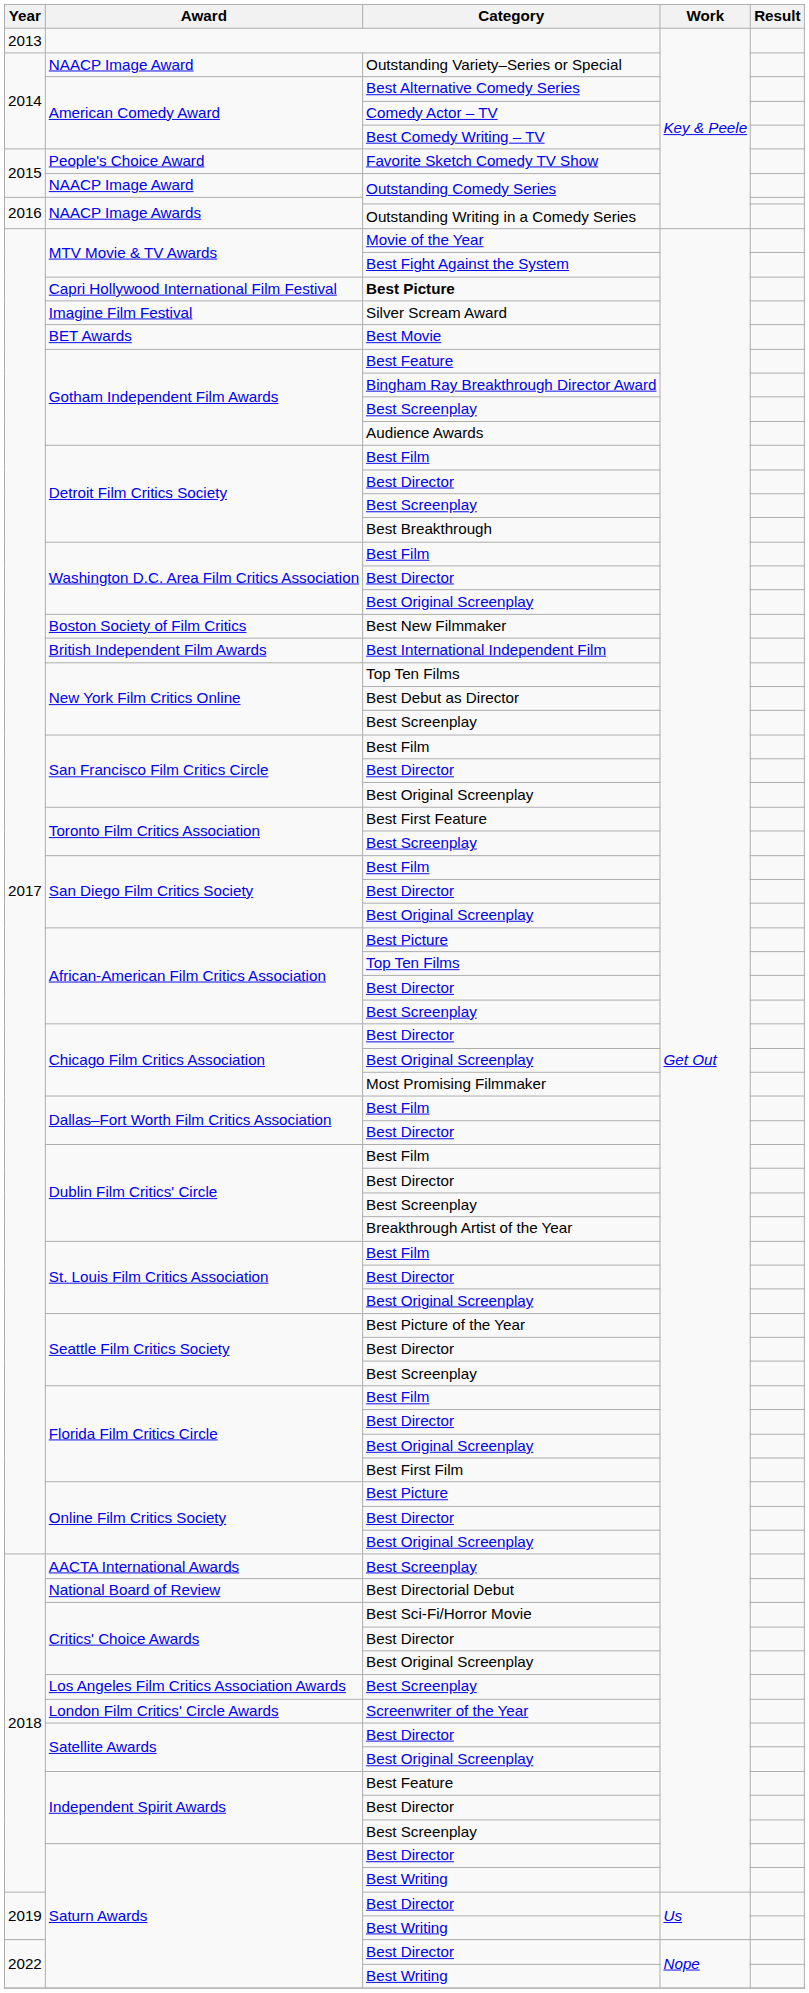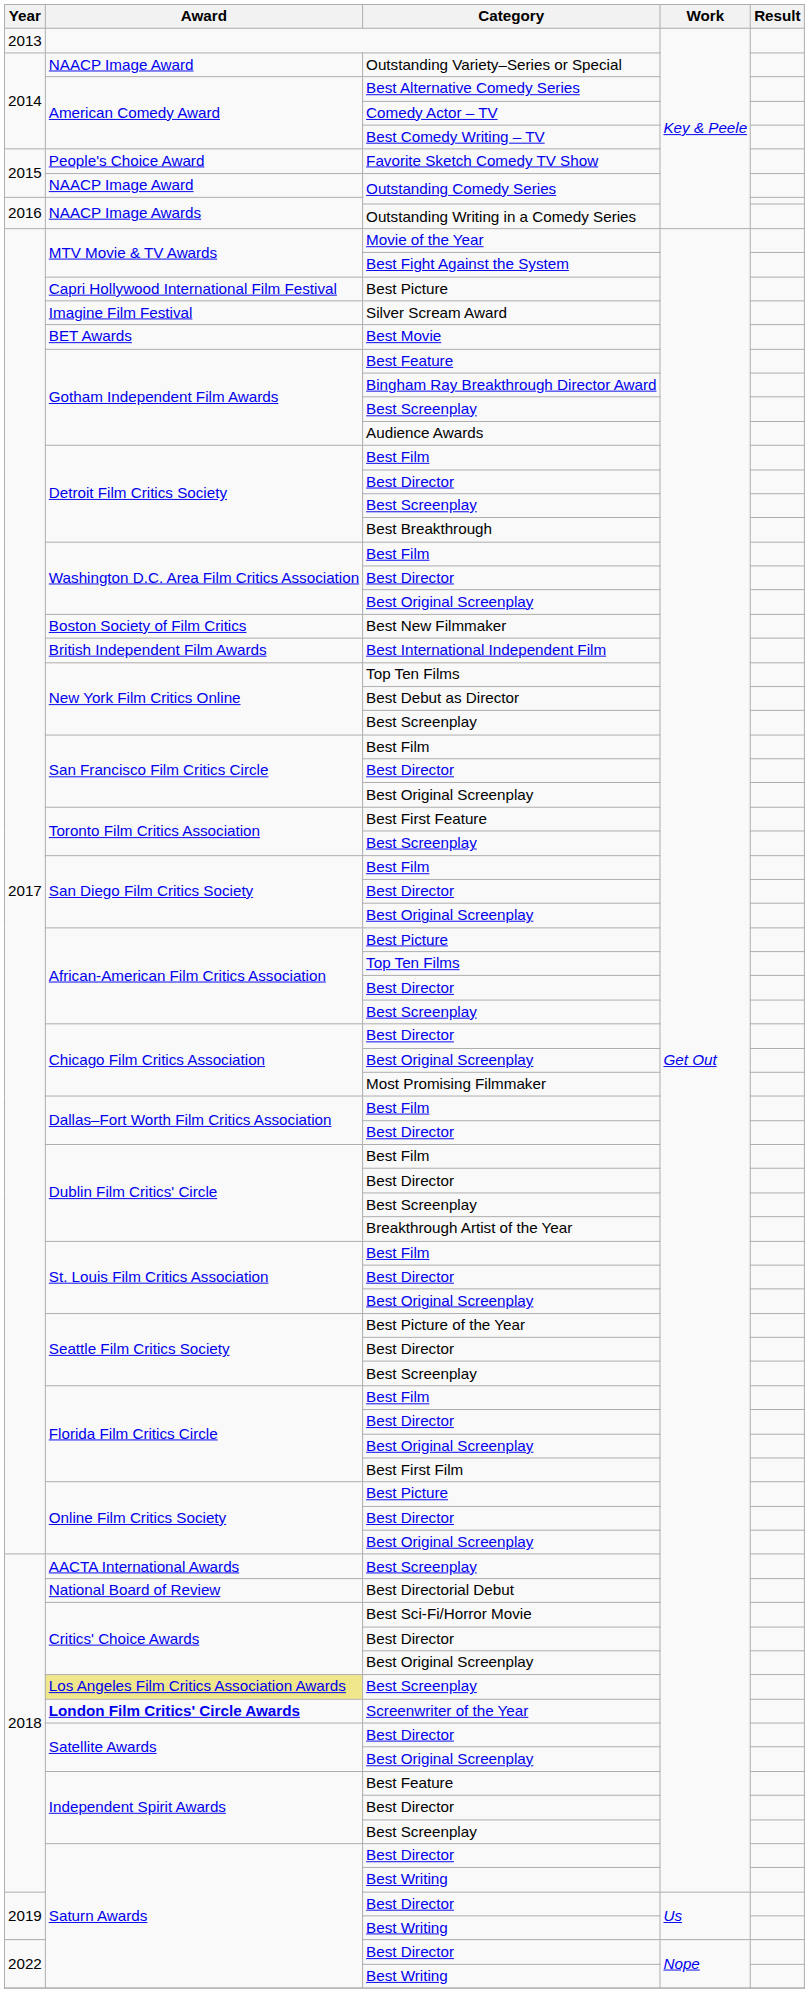Capri Hollywood International Film Festival | Category: bold -> normal
Los Angeles Film Critics Association Awards | Award: no background -> khaki background
London Film Critics' Circle Awards | Award: normal -> bold
